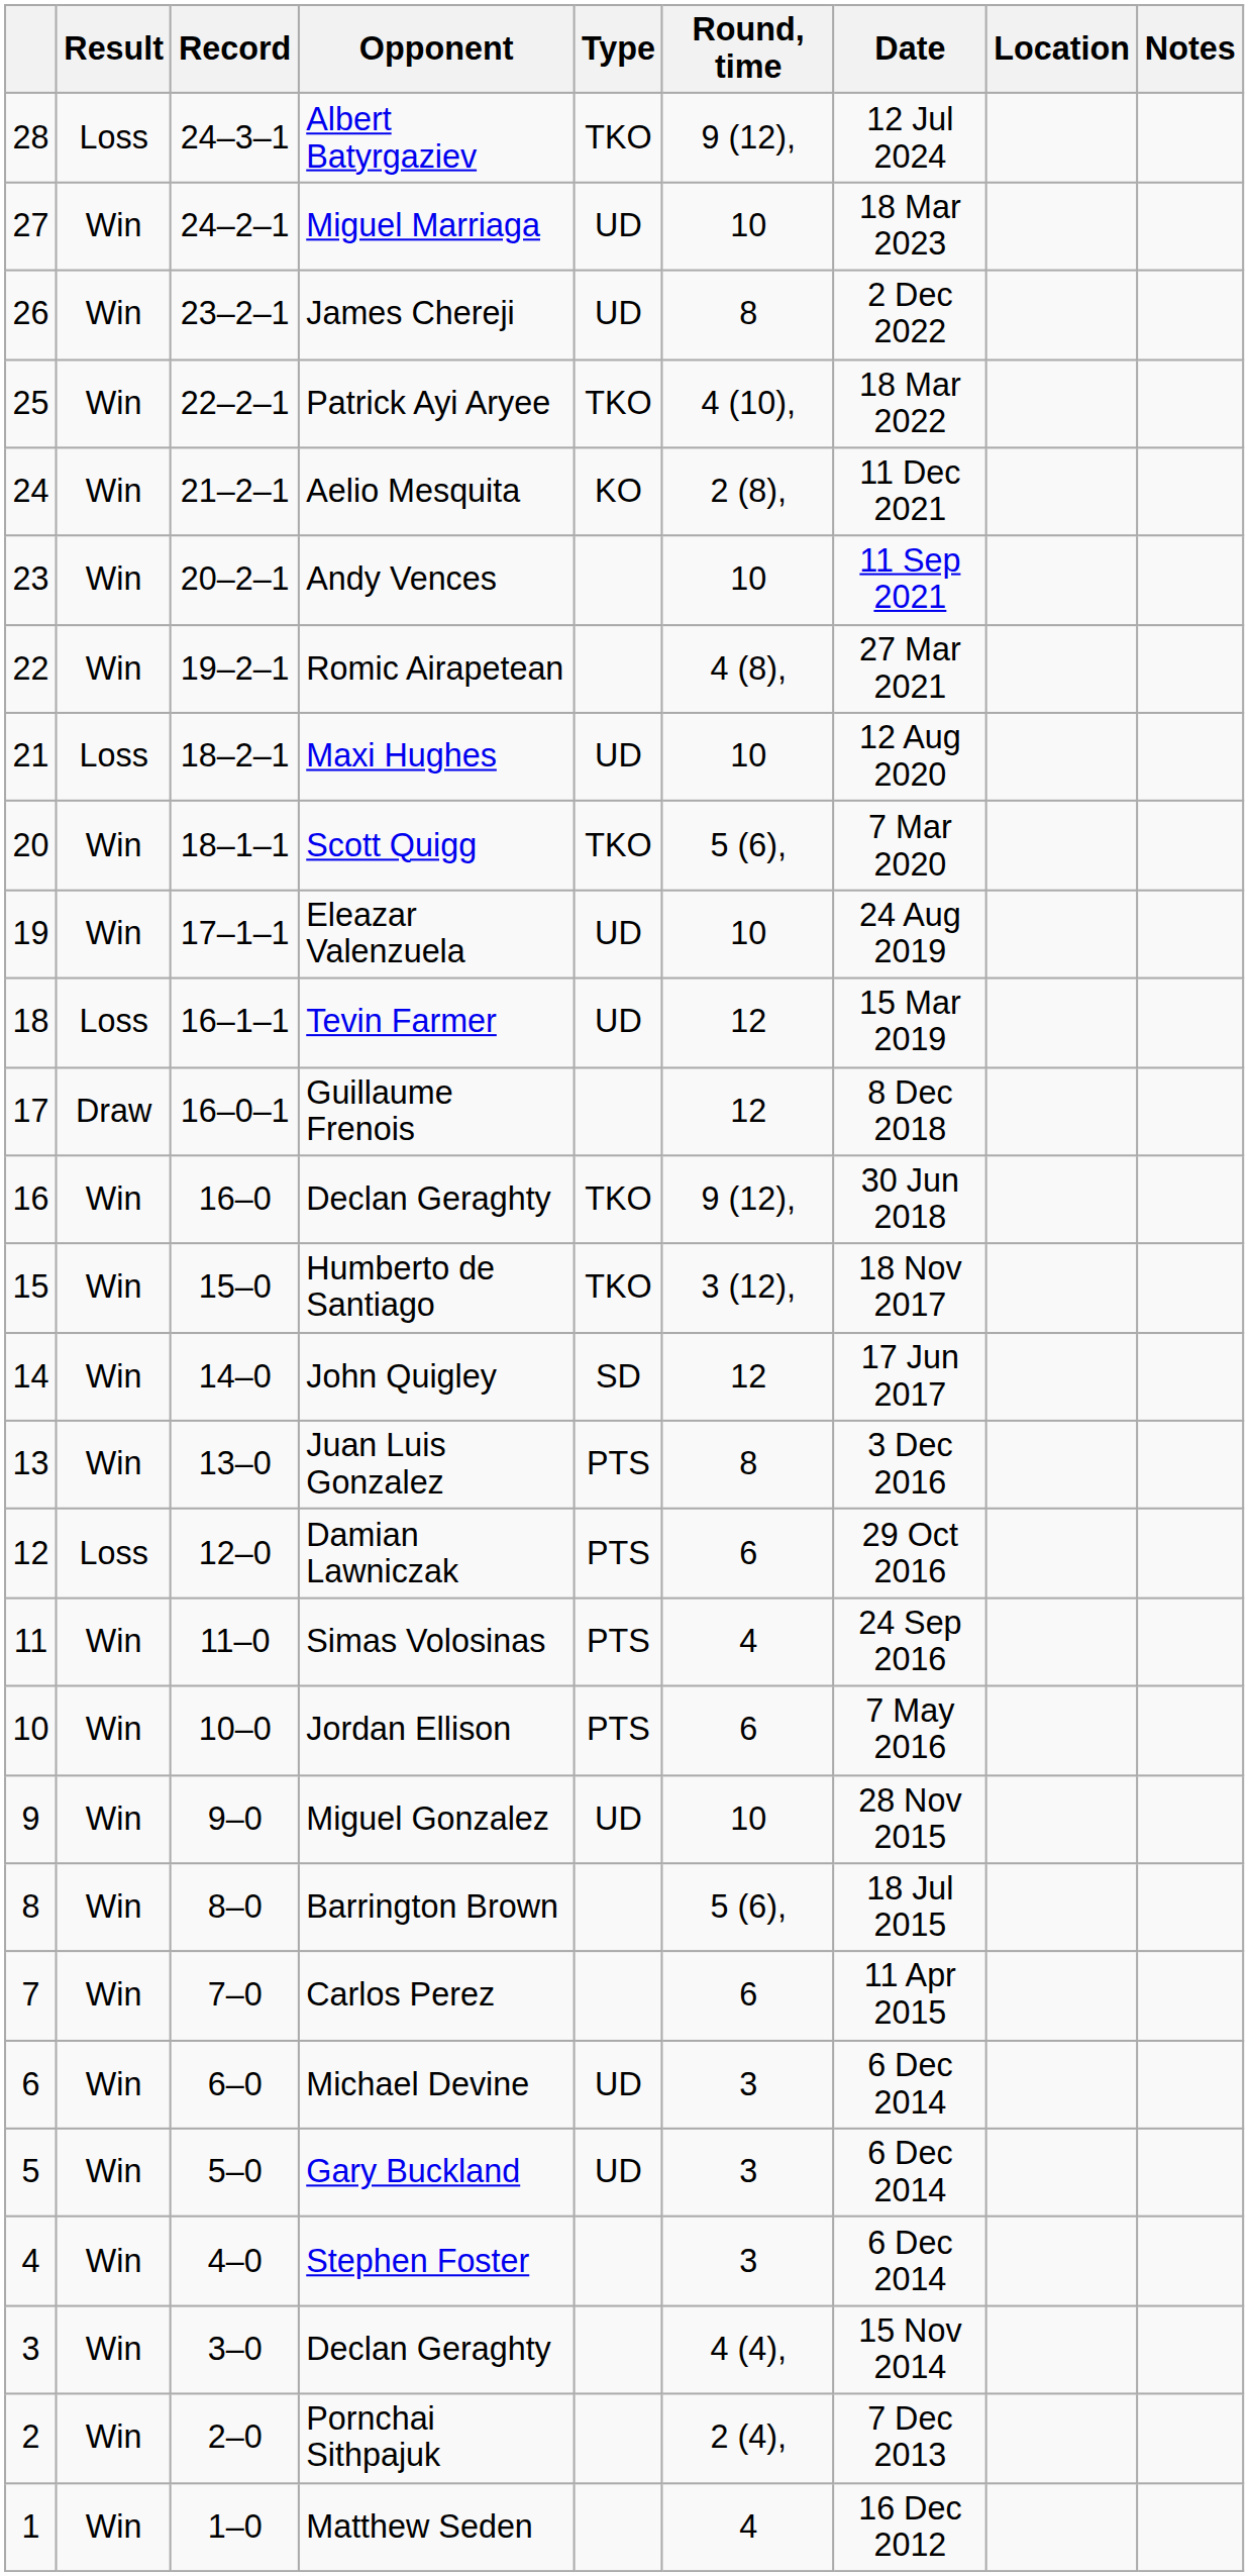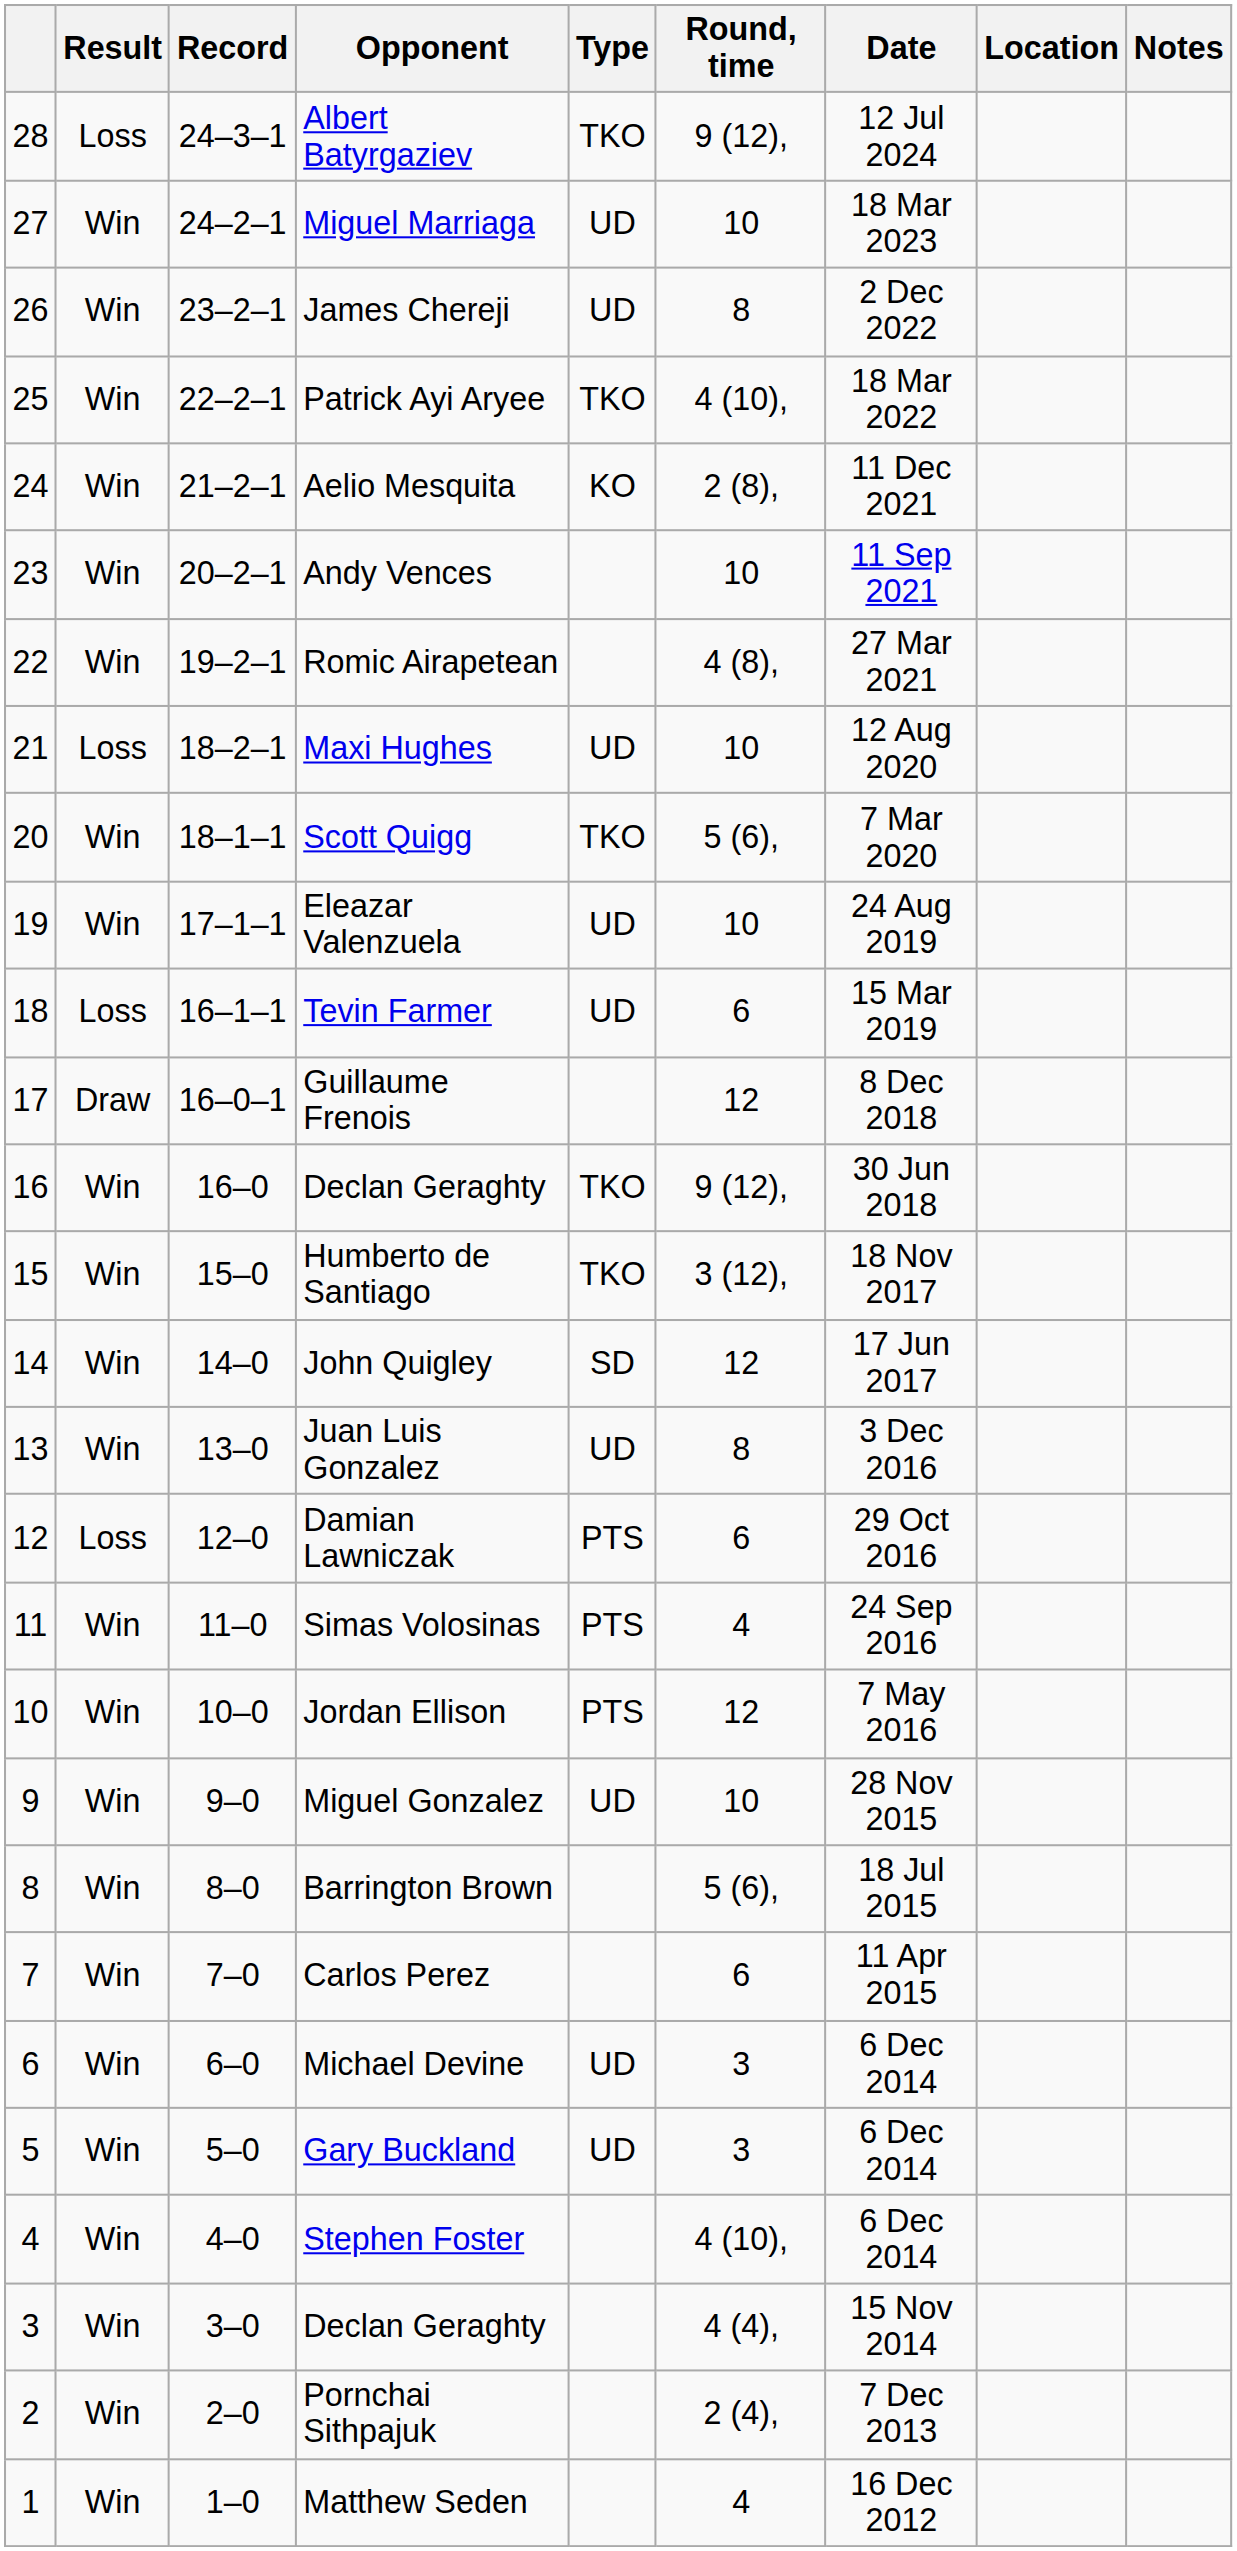Tevin Farmer | Round, time: 12 -> 6
Juan Luis Gonzalez | Type: PTS -> UD
Jordan Ellison | Round, time: 6 -> 12
Stephen Foster | Round, time: 3 -> 4 (10),
